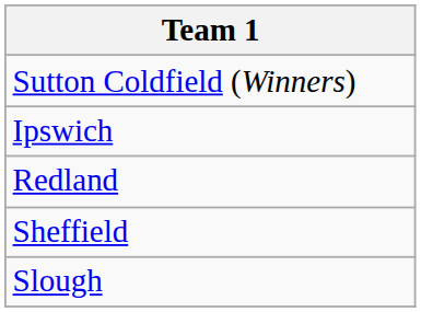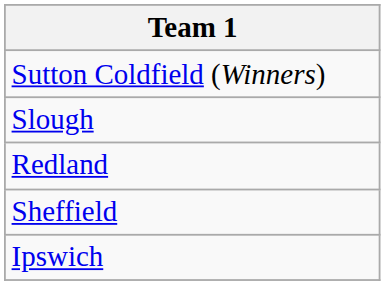row 3 | column 1: Ipswich -> Slough
row 6 | column 1: Slough -> Ipswich
